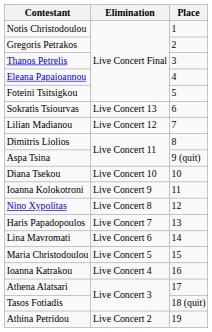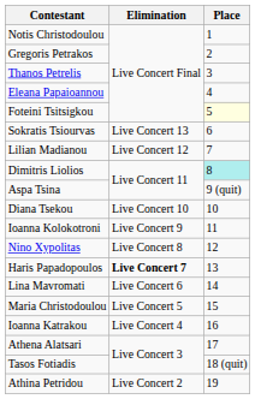Foteini Tsitsigkou | Place: no background -> lightyellow background
Dimitris Liolios | Place: no background -> paleturquoise background
Haris Papadopoulos | Elimination: normal -> bold
